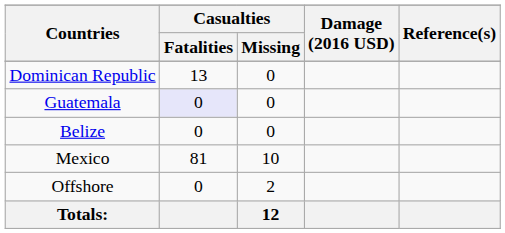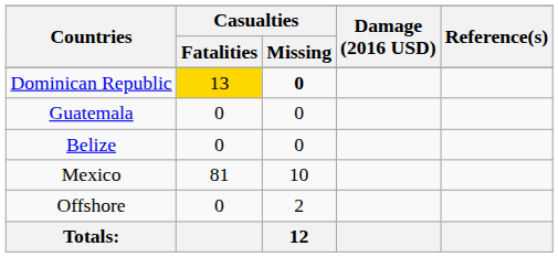Dominican Republic | Casualties / Fatalities: no background -> gold background
Dominican Republic | Casualties / Missing: normal -> bold
Guatemala | Casualties / Fatalities: lavender background -> no background
